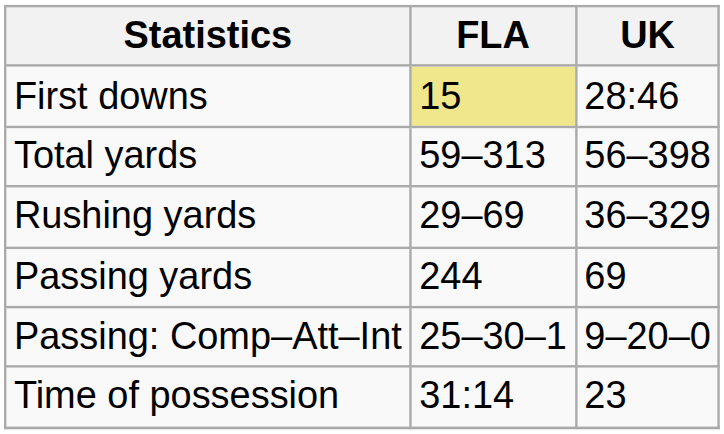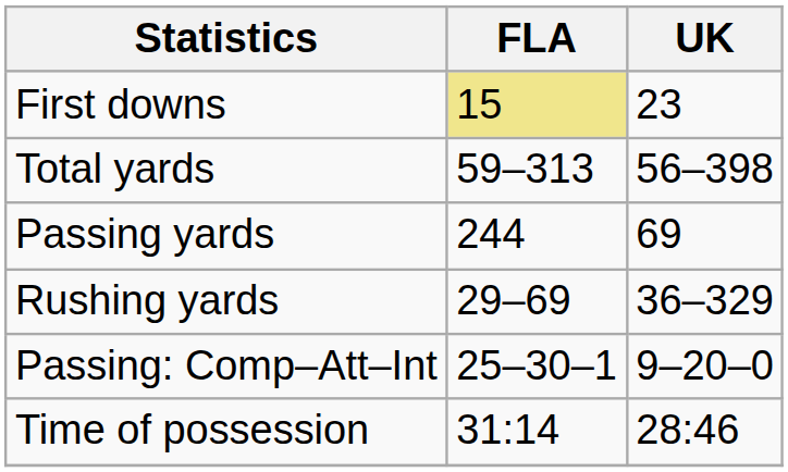First downs | UK: 28:46 -> 23
rows swapped: Rushing yards <-> Passing yards
Time of possession | UK: 23 -> 28:46
